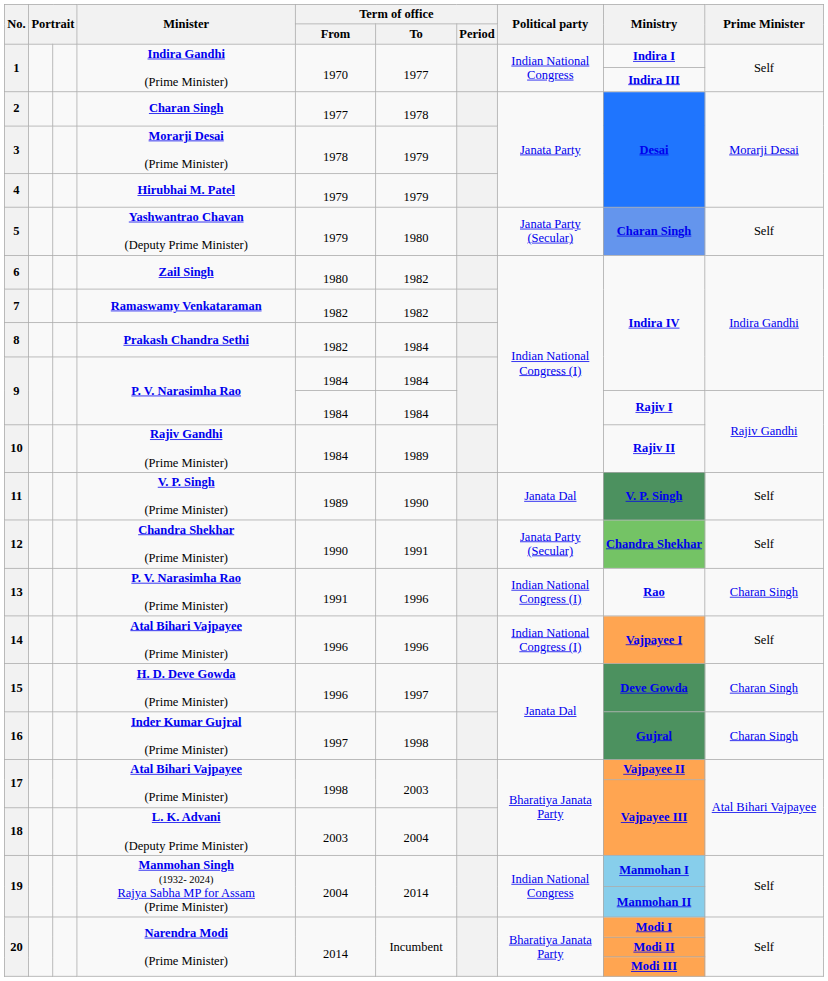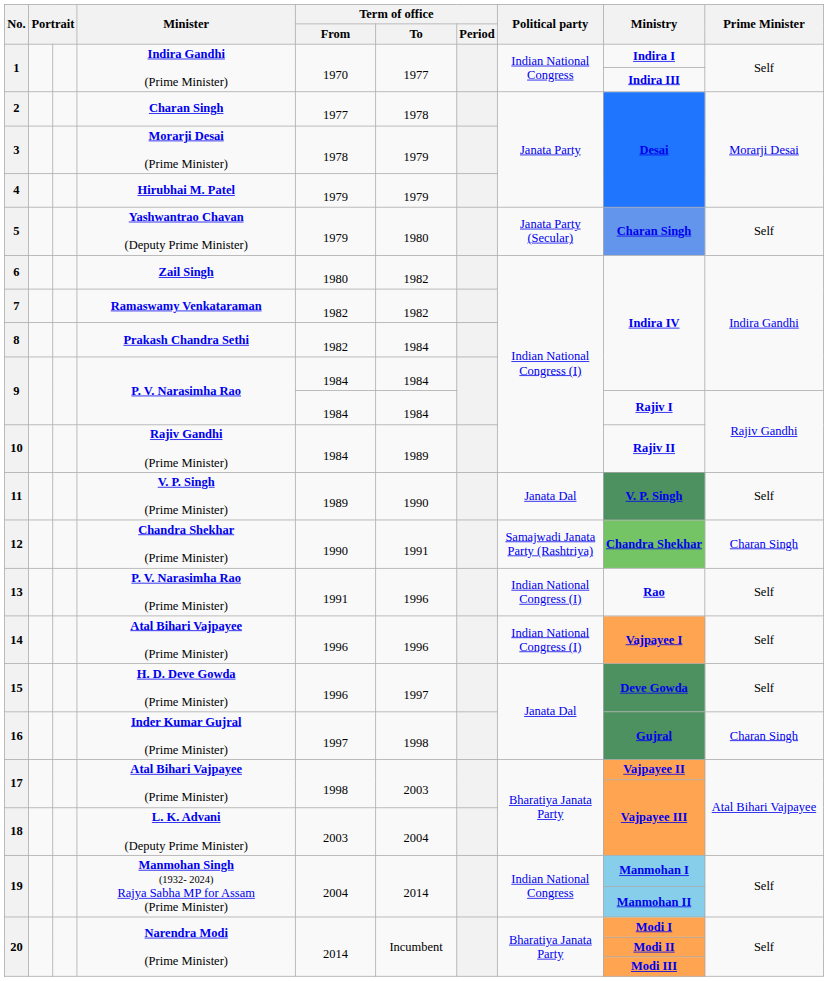12 | Political party: Janata Party (Secular) -> Samajwadi Janata Party (Rashtriya)
12 | Prime Minister: Self -> Charan Singh
13 | Prime Minister: Charan Singh -> Self
15 | Prime Minister: Charan Singh -> Self
